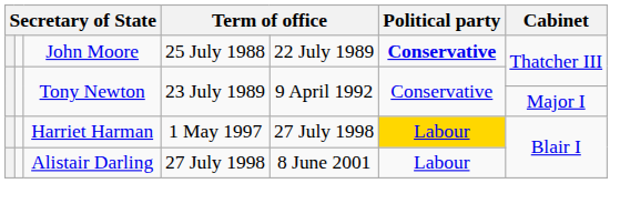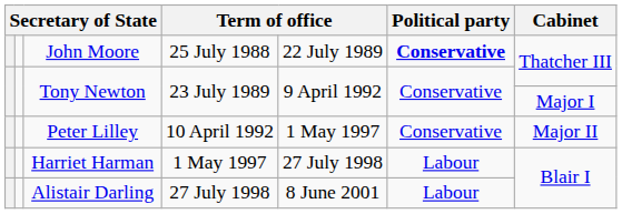+ row: Peter Lilley | 10 April 1992 | 1 May 1997 | Conservative | Major II
Harriet Harman | Political party: gold background -> no background
